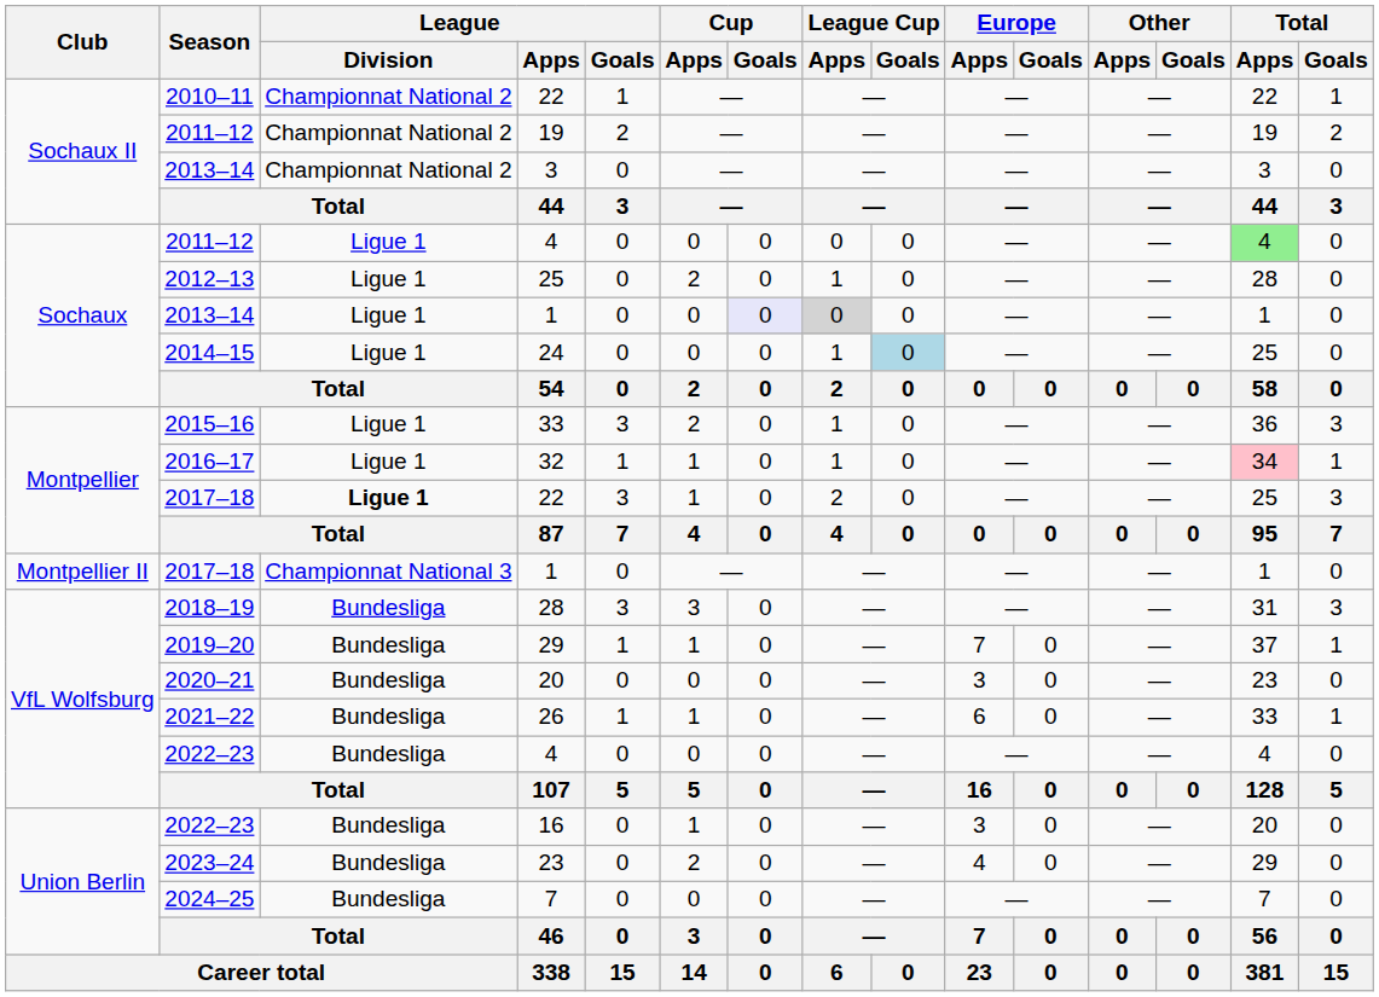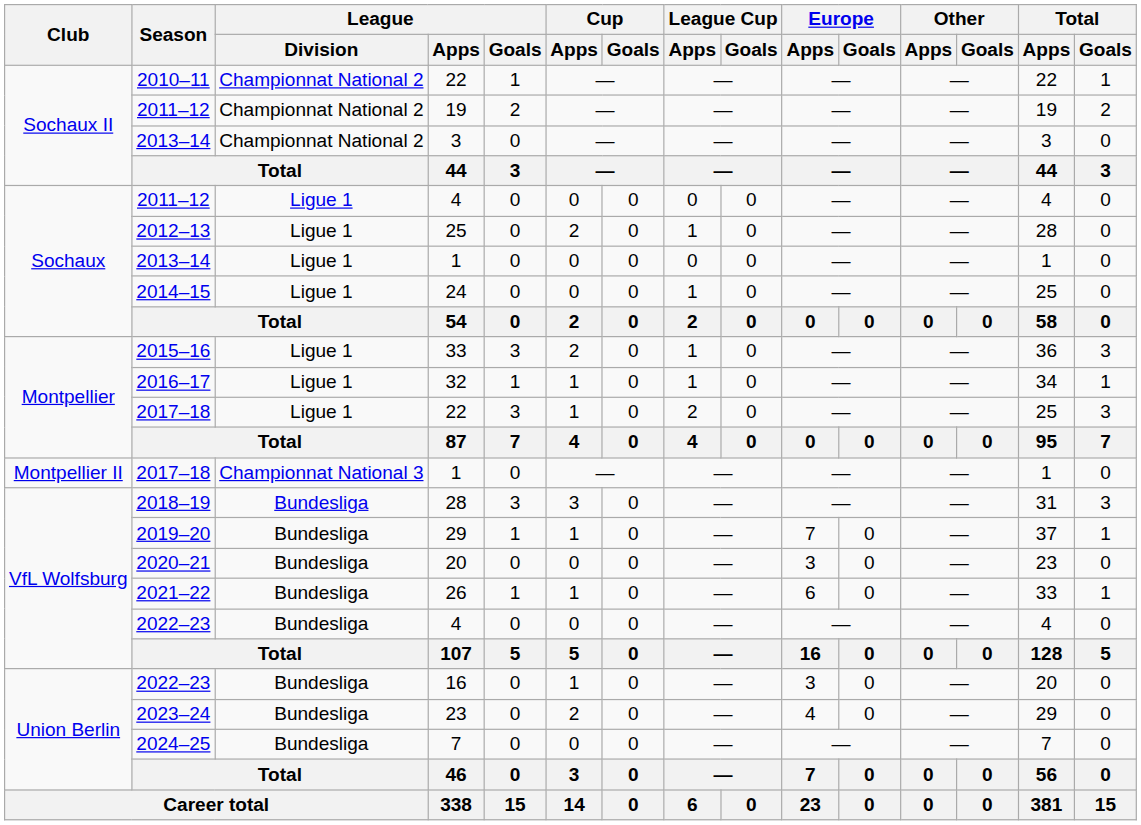2011–12 / 4 | Total / Apps: lightgreen background -> no background
2013–14 / 1 | Cup / Goals: lavender background -> no background
2013–14 / 1 | League Cup / Apps: lightgrey background -> no background
24 | League Cup / Goals: lightblue background -> no background
32 | Total / Apps: pink background -> no background
2017–18 / 22 | League / Division: bold -> normal
